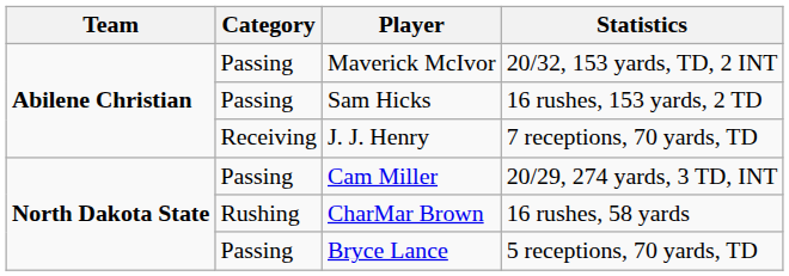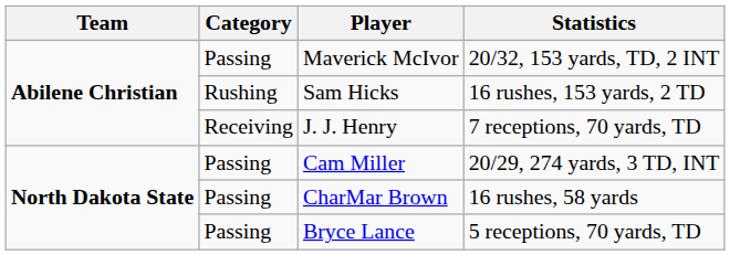Sam Hicks | Category: Passing -> Rushing
CharMar Brown | Category: Rushing -> Passing
